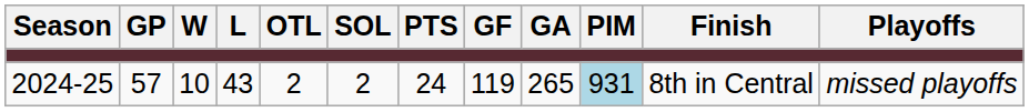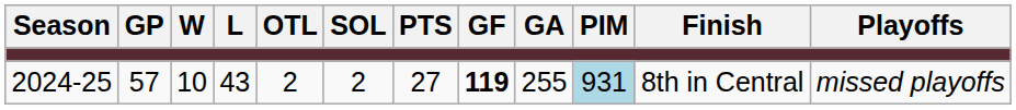2024-25 | PTS: 24 -> 27
2024-25 | GF: normal -> bold
2024-25 | GA: 265 -> 255
